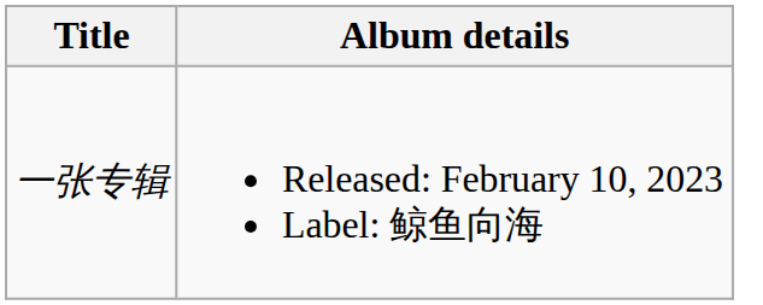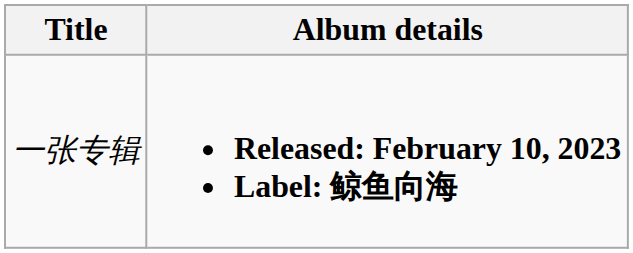一张专辑 | Album details: normal -> bold
